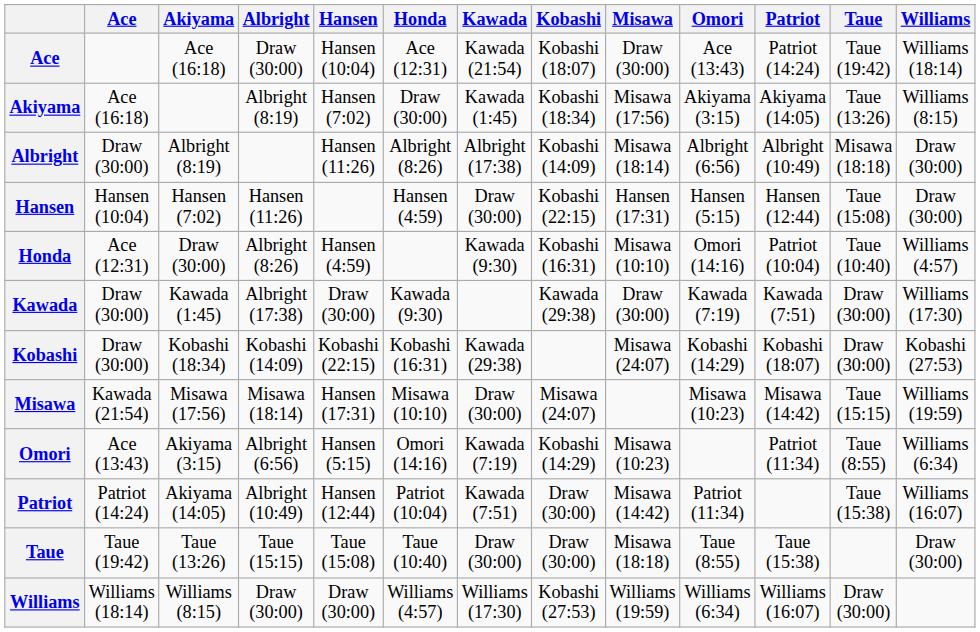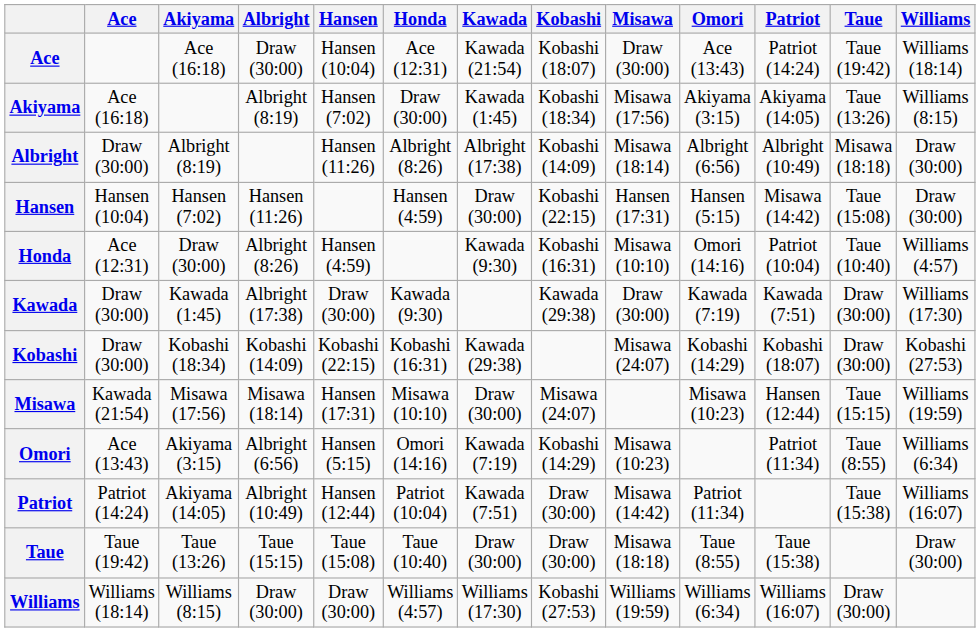row 5 | Patriot: Hansen (12:44) -> Misawa (14:42)
row 9 | Patriot: Misawa (14:42) -> Hansen (12:44)
